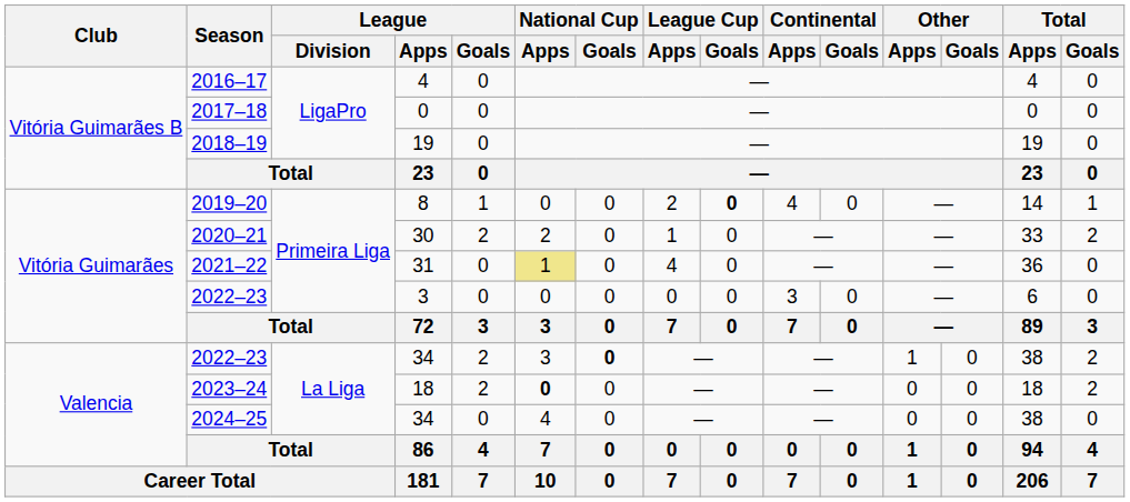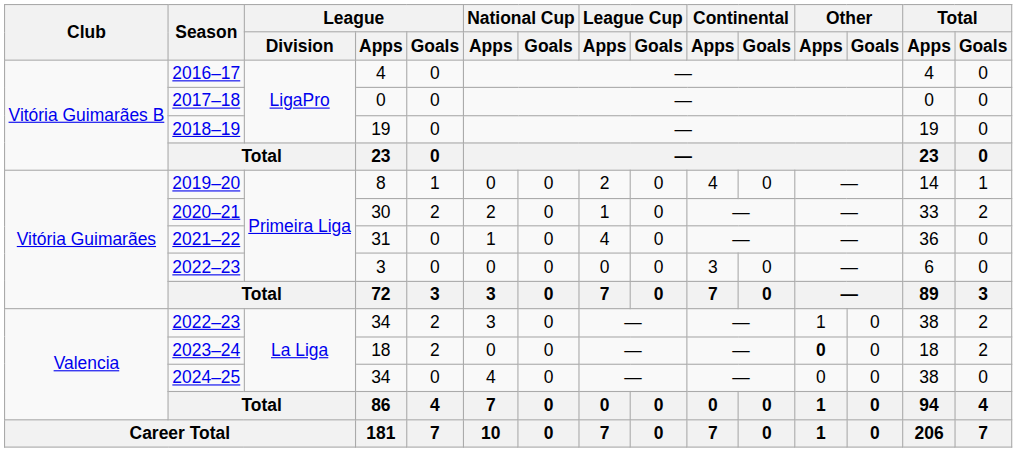2019–20 | League Cup / Goals: bold -> normal
2021–22 | National Cup / Apps: khaki background -> no background
2022–23 / 34 | National Cup / Goals: bold -> normal
2023–24 | National Cup / Apps: bold -> normal
2023–24 | Other / Apps: normal -> bold
